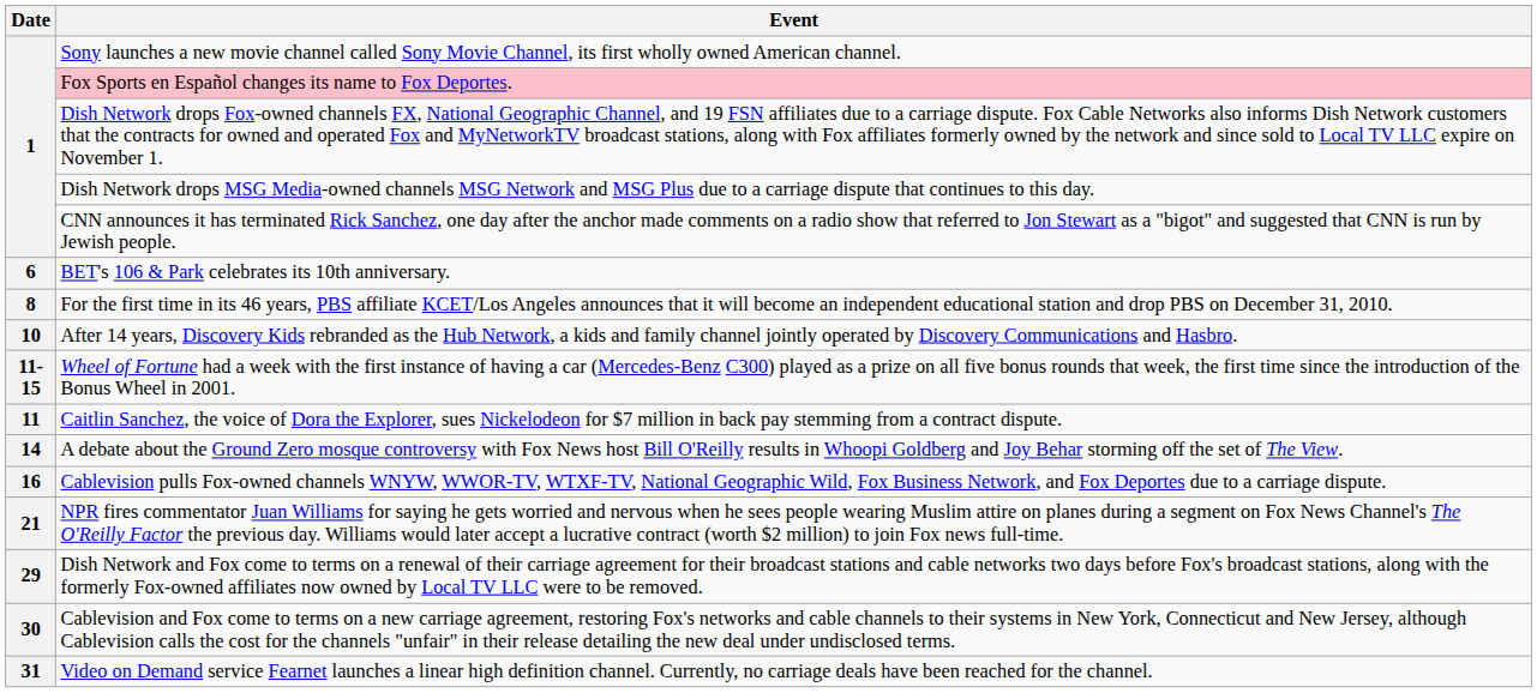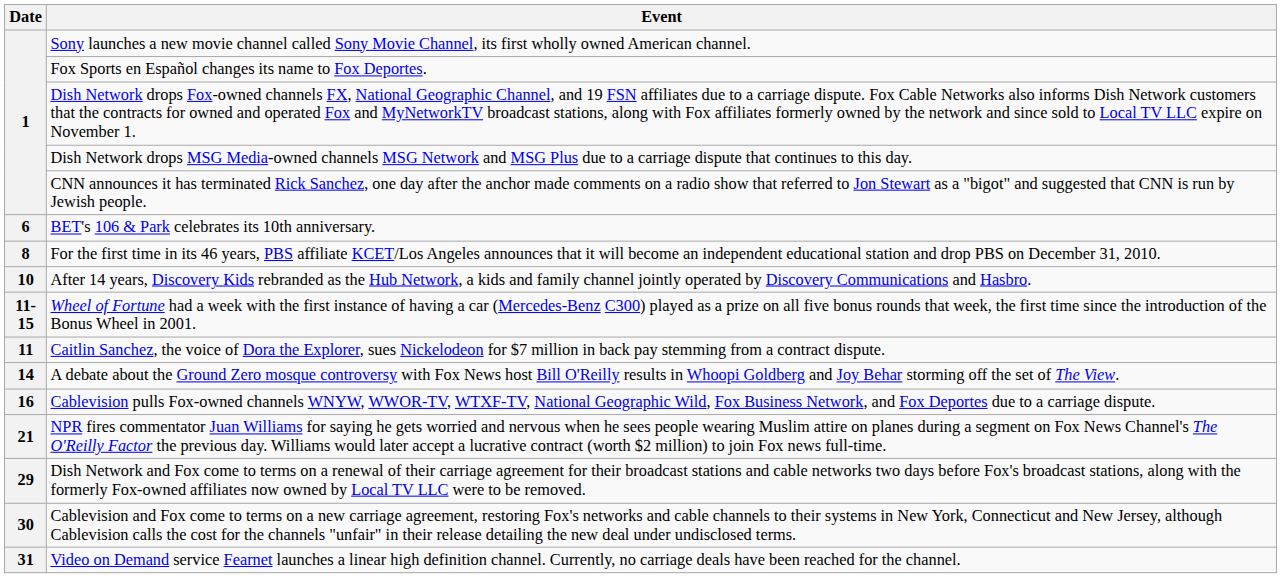Fox Sports en Español changes its name to Fox Deportes. | Event: pink background -> no background
